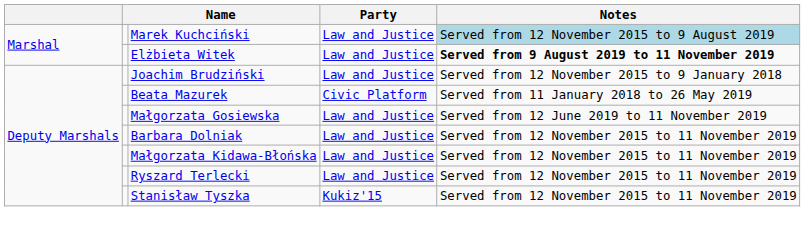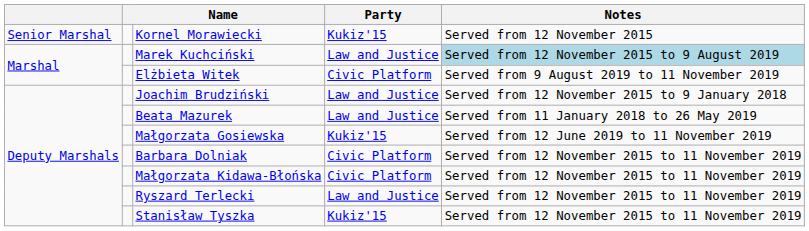+ row: Senior Marshal | Kornel Morawiecki | Kukiz'15 | Served from 12 November 2015
Elżbieta Witek | Party: Law and Justice -> Civic Platform
Elżbieta Witek | Notes: bold -> normal
Beata Mazurek | Party: Civic Platform -> Law and Justice
Małgorzata Gosiewska | Party: Law and Justice -> Kukiz'15
Barbara Dolniak | Party: Law and Justice -> Civic Platform
Małgorzata Kidawa-Błońska | Party: Law and Justice -> Civic Platform
